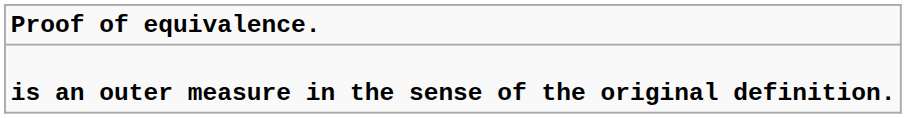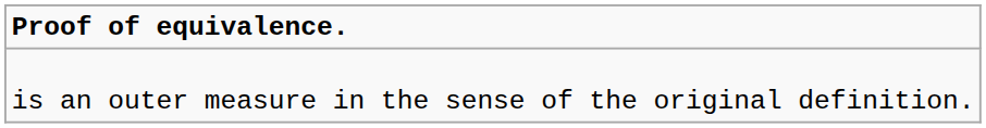row 2 | column 1: bold -> normal
